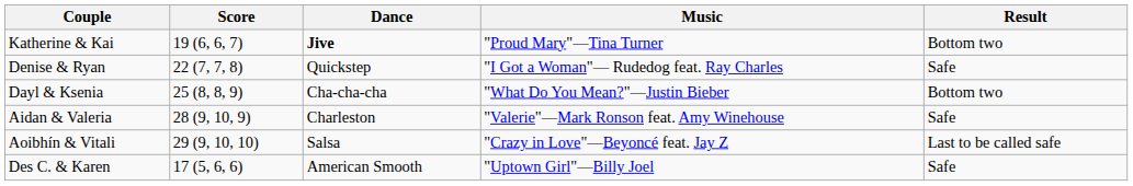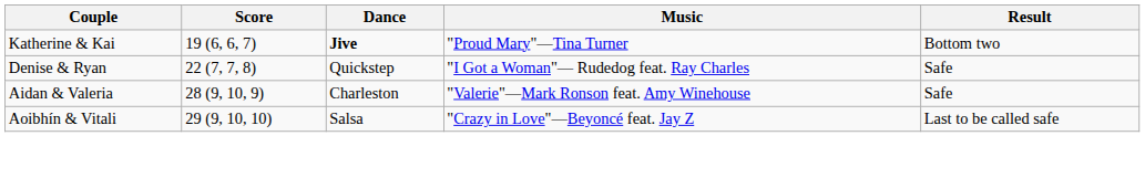- row: Dayl & Ksenia | 25 (8, 8, 9) | Cha-cha-cha | "What Do You Mean?"—Justin Bieber | Bottom two
- row: Des C. & Karen | 17 (5, 6, 6) | American Smooth | "Uptown Girl"—Billy Joel | Safe
